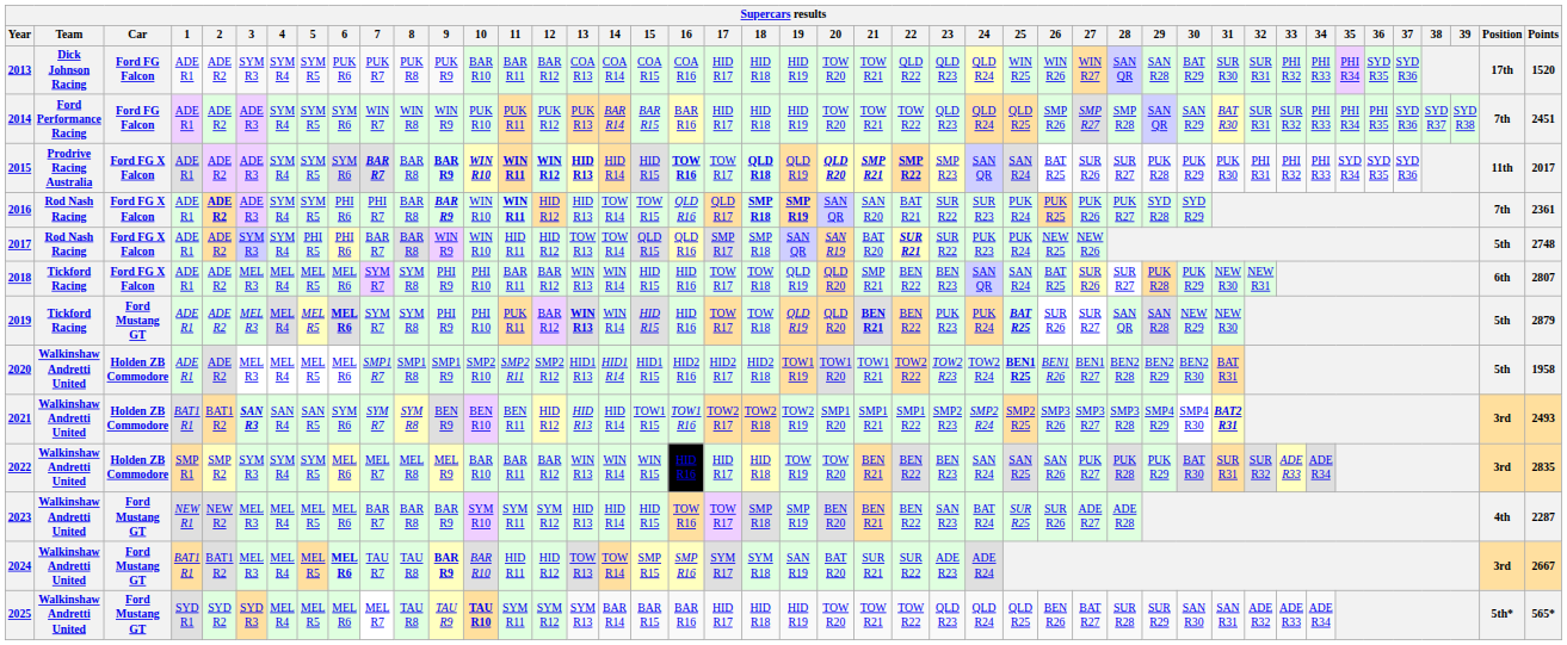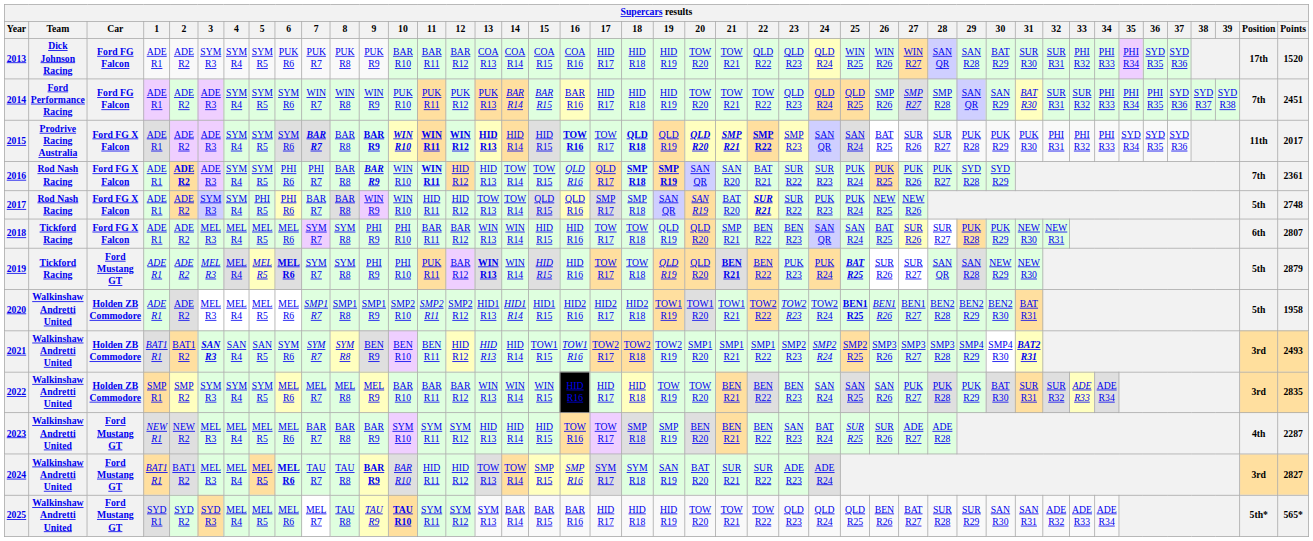2024 | Points: 2667 -> 2827
